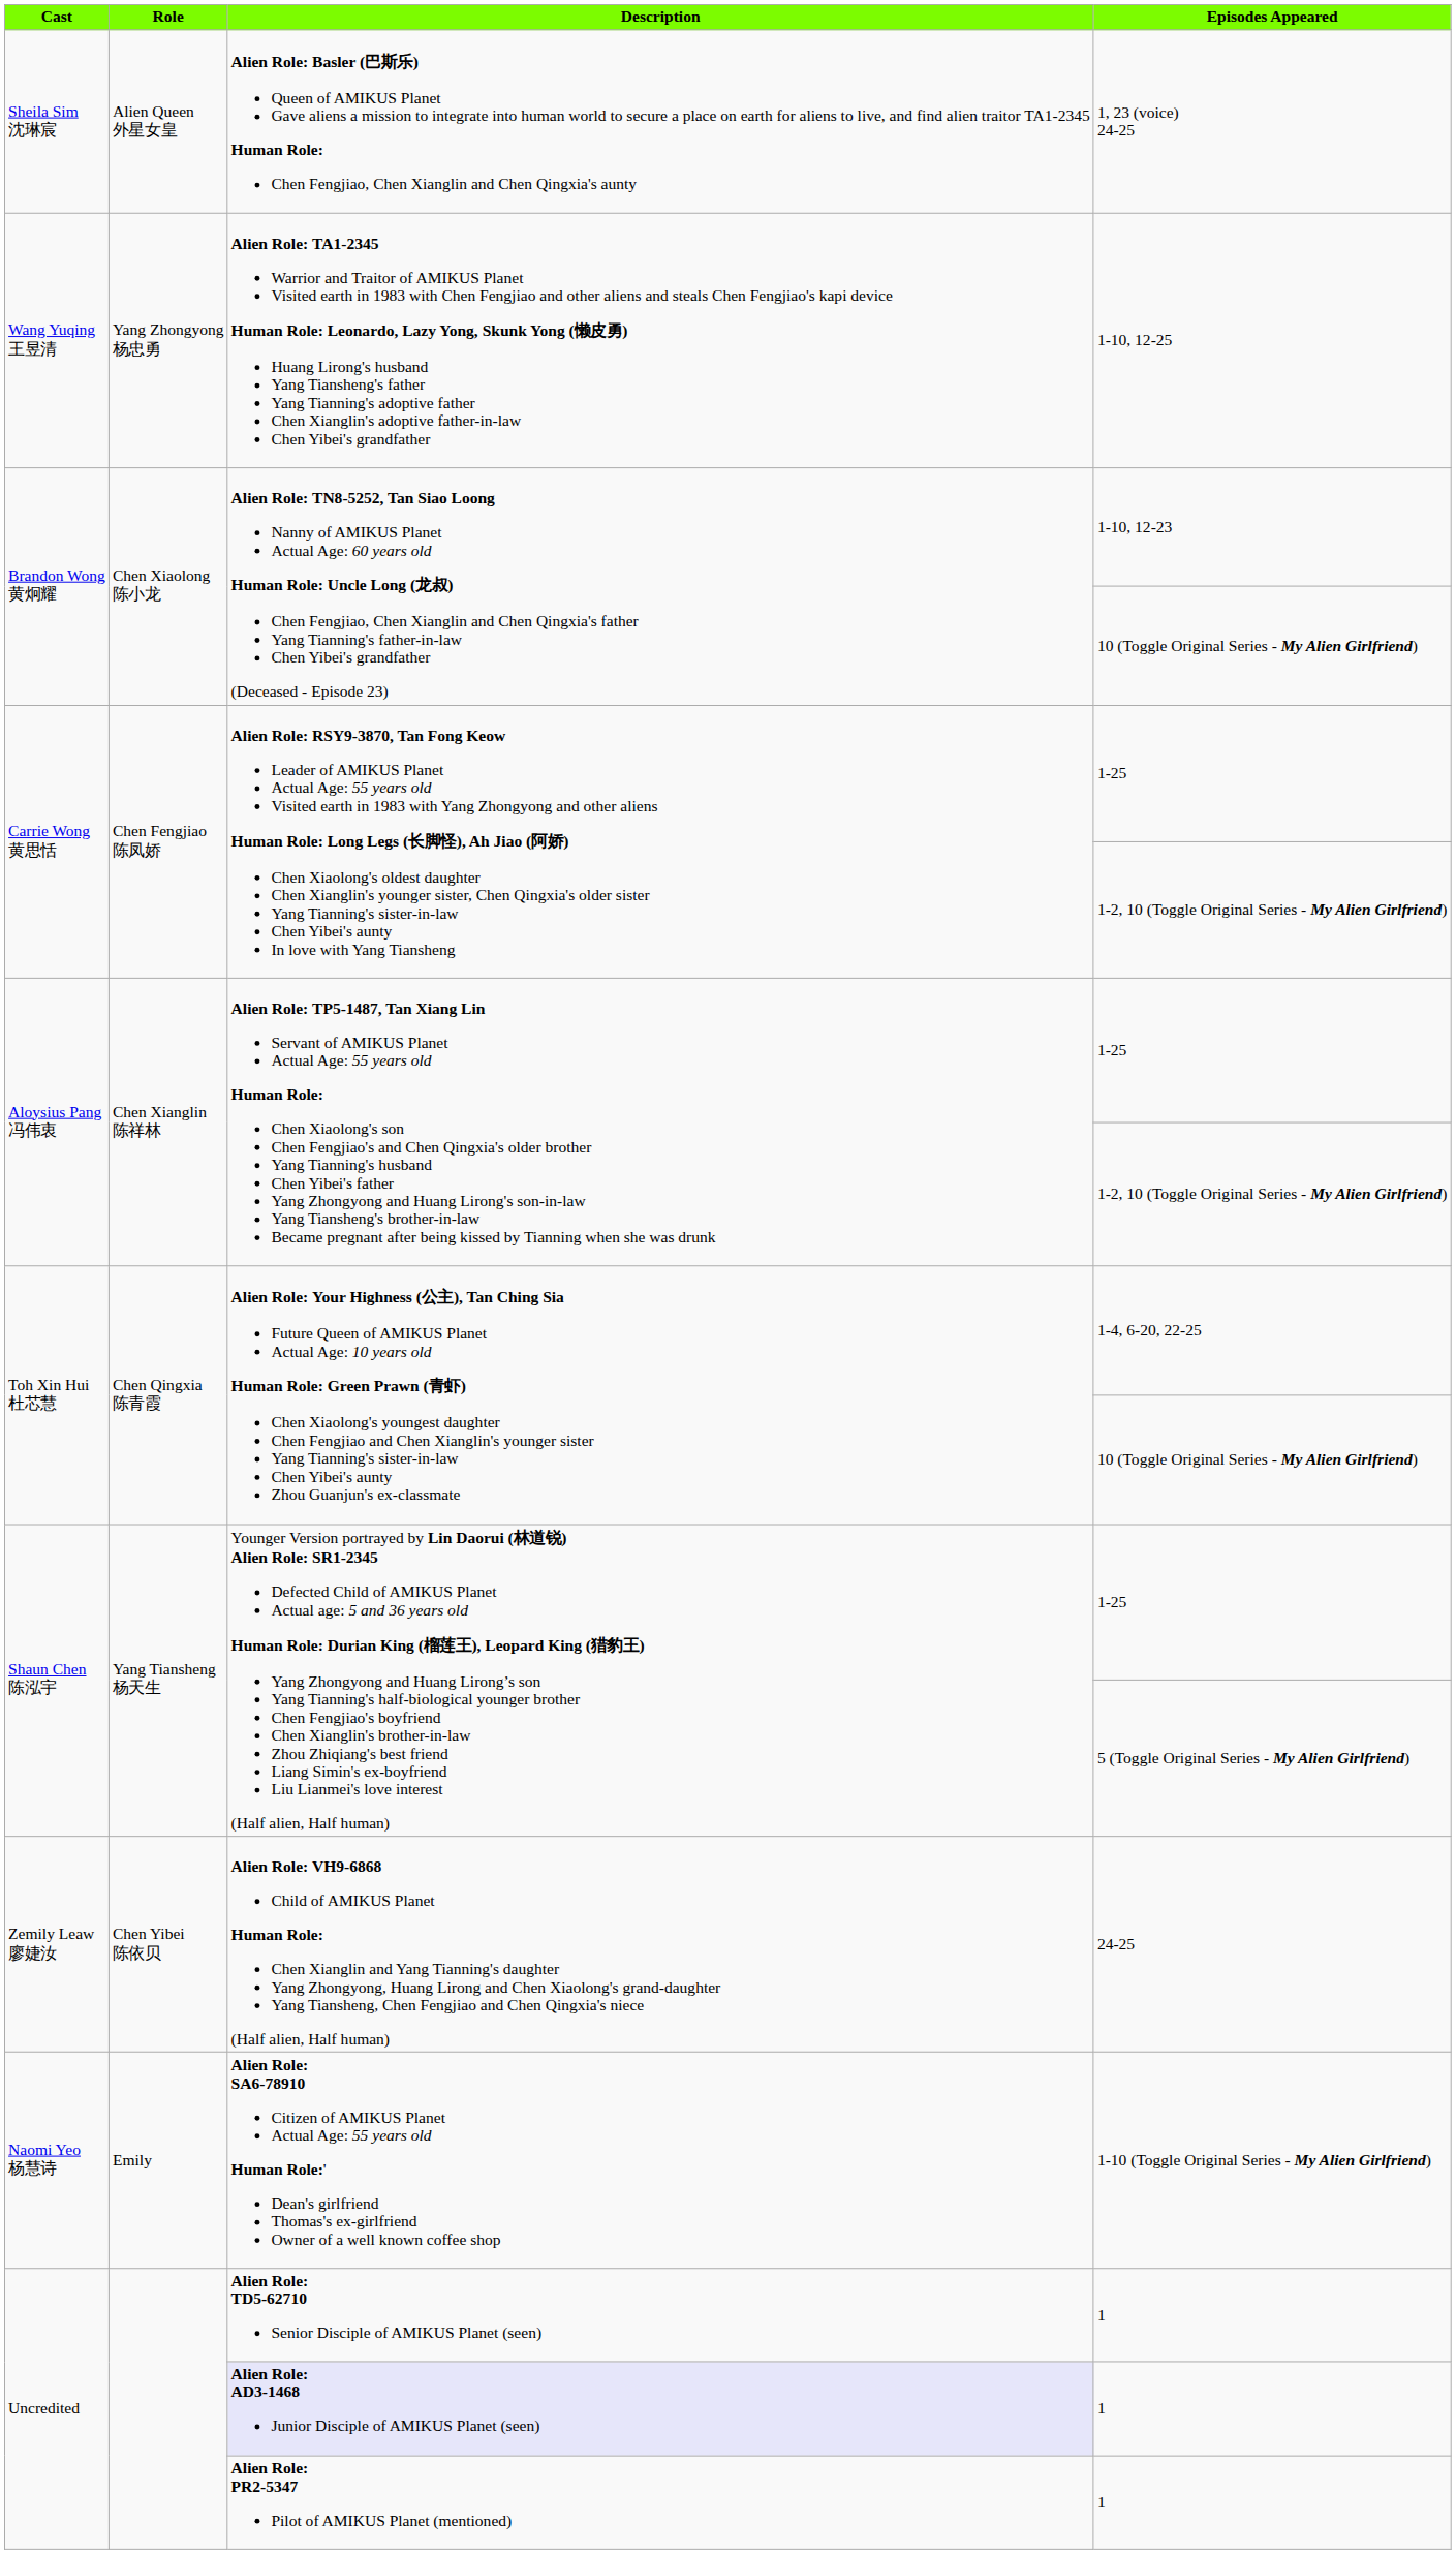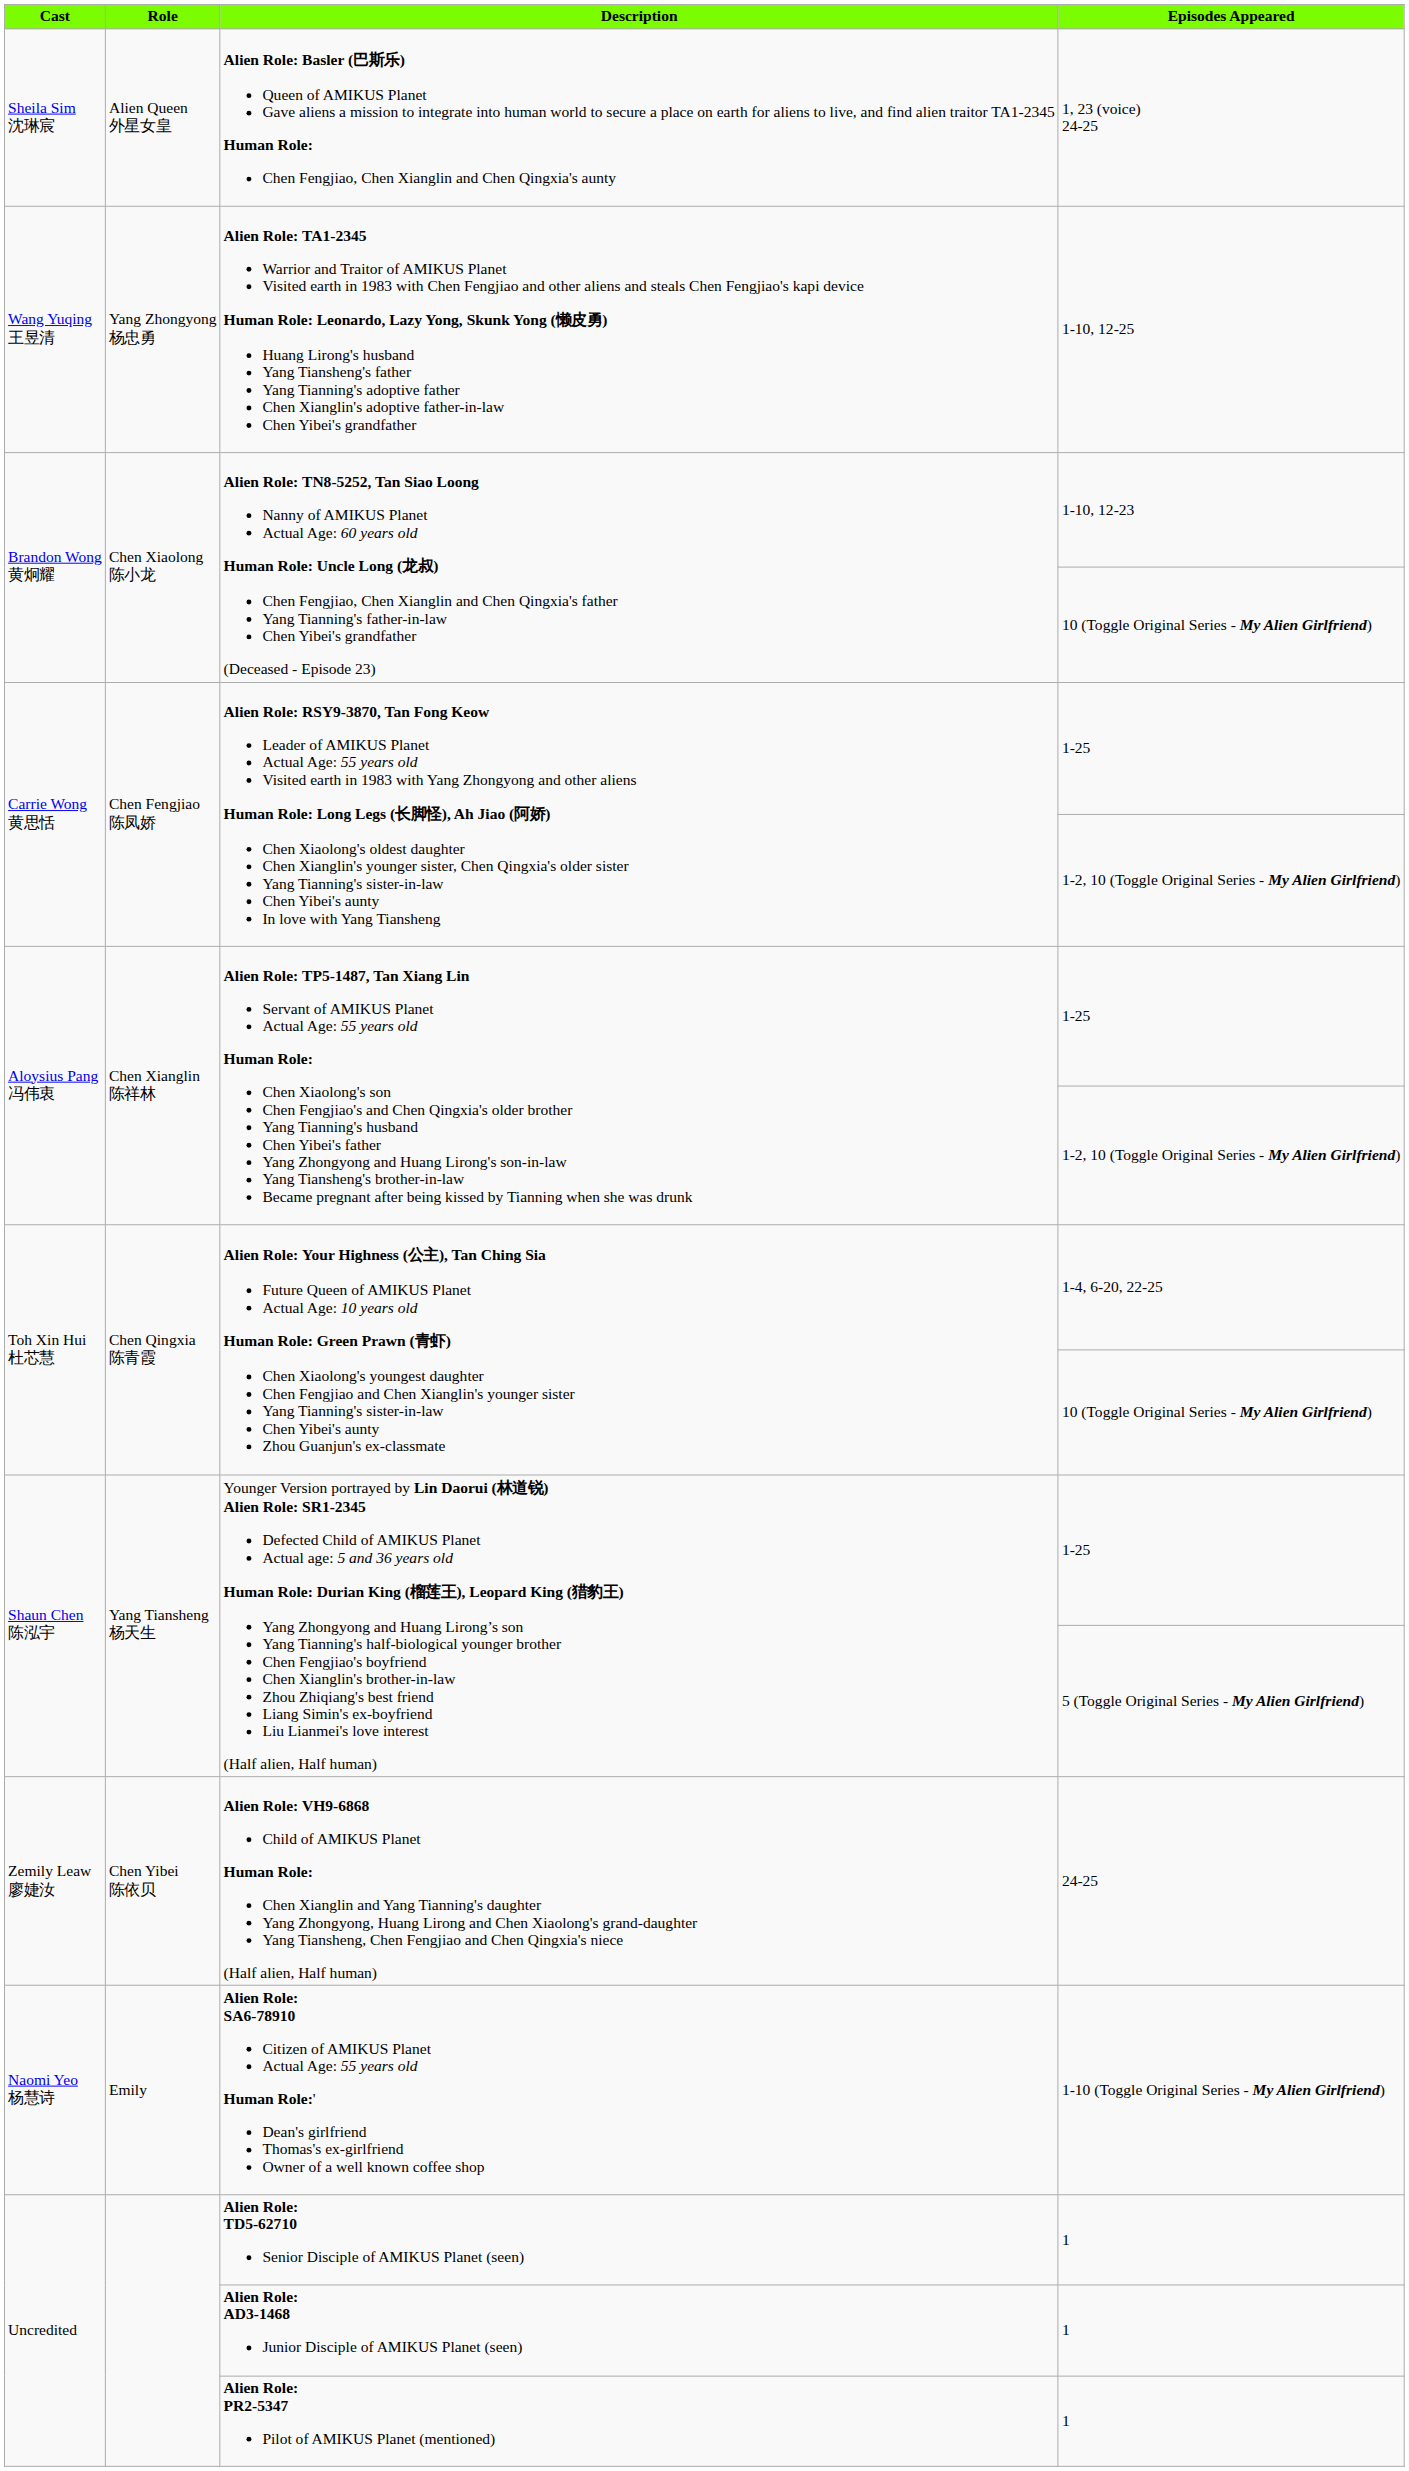Alien Role: AD3-1468 Junior Disciple of AMIKUS Planet (seen) | Description: lavender background -> no background
